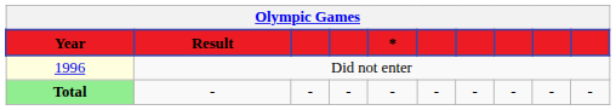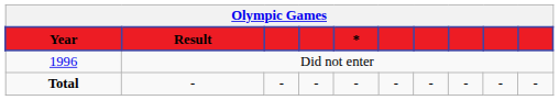1996 | Year: lightyellow background -> no background
Total | Year: lightgreen background -> no background
